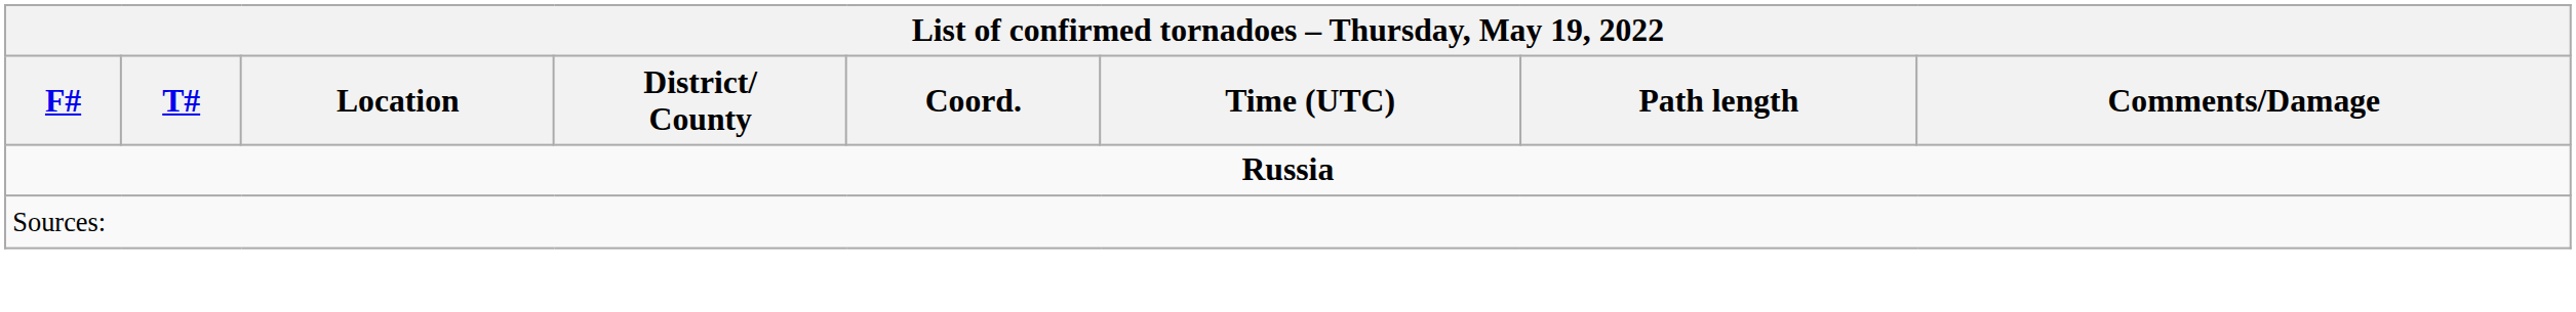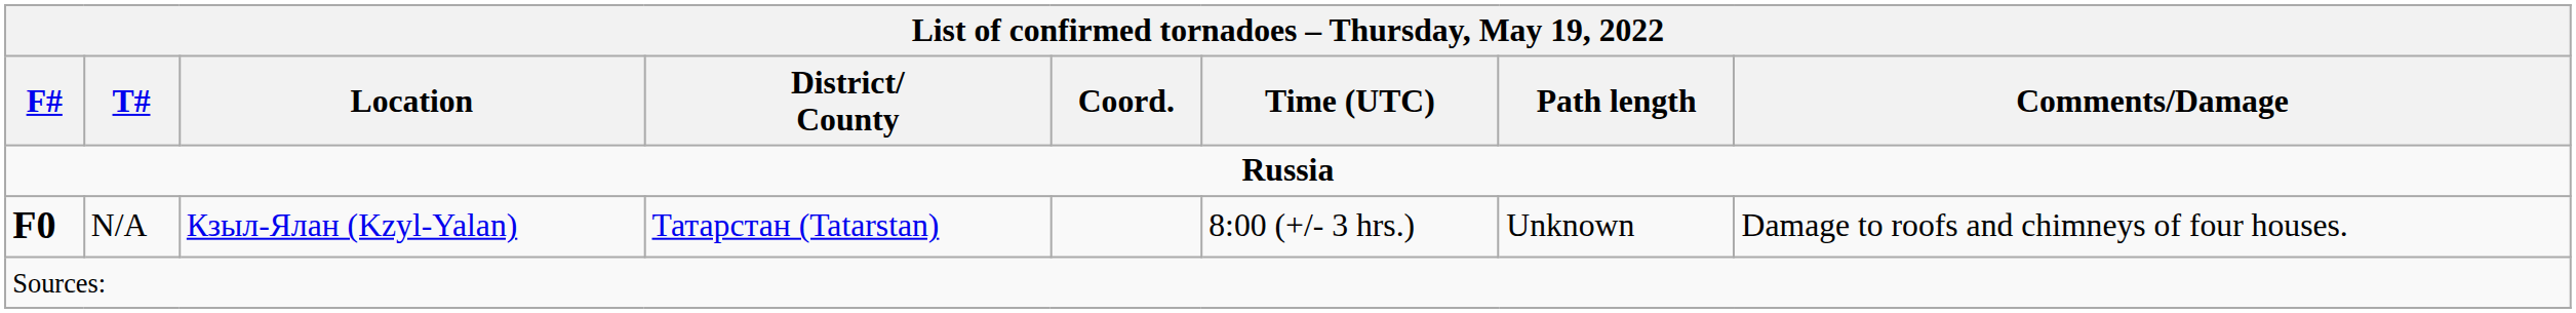+ row: F0 | N/A | Кзыл-Ялан (Kzyl-Yalan) | Татарстан (Tatarstan) | 8:00 (+/- 3 hrs.) | Unknown | Damage to roofs and chimneys of four houses.
